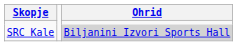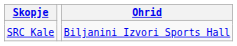SRC Kale | Ohrid: lightgrey background -> no background
